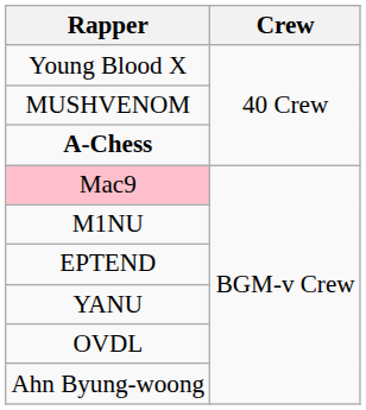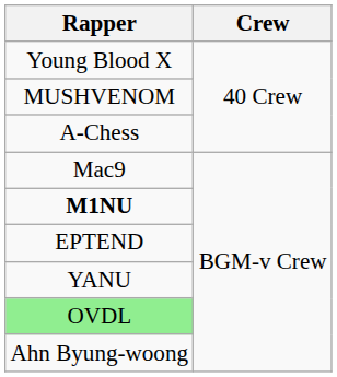A-Chess | Rapper: bold -> normal
Mac9 | Rapper: pink background -> no background
M1NU | Rapper: normal -> bold
OVDL | Rapper: no background -> lightgreen background
